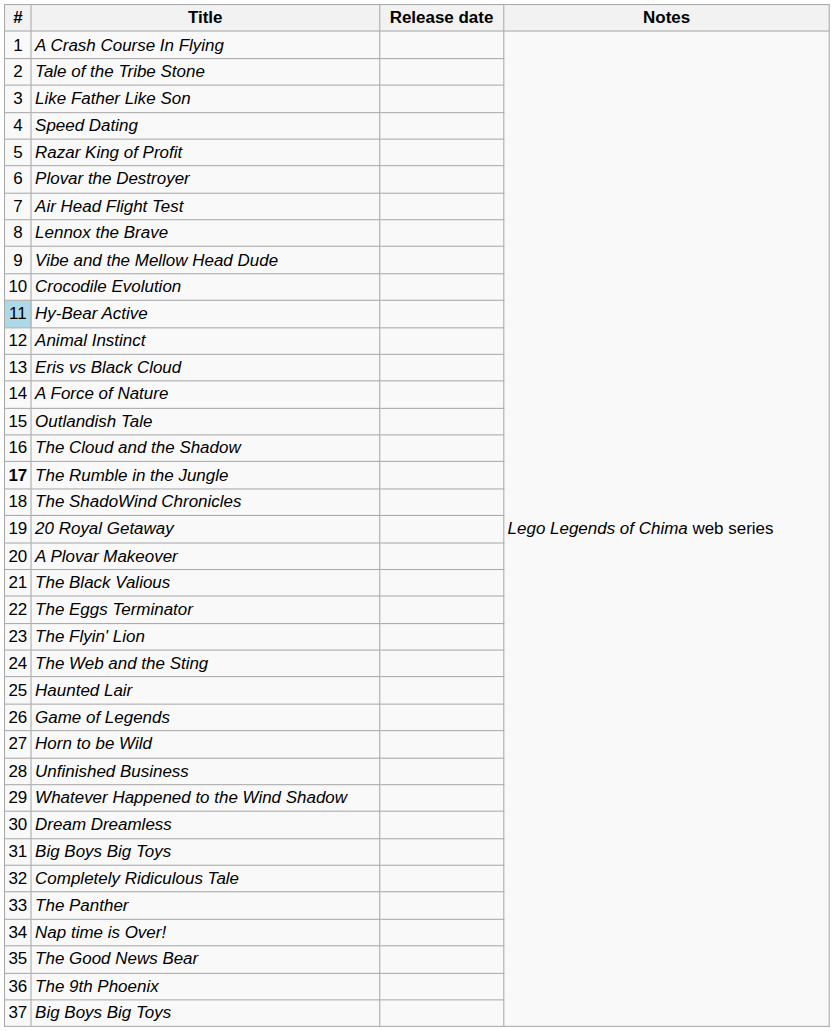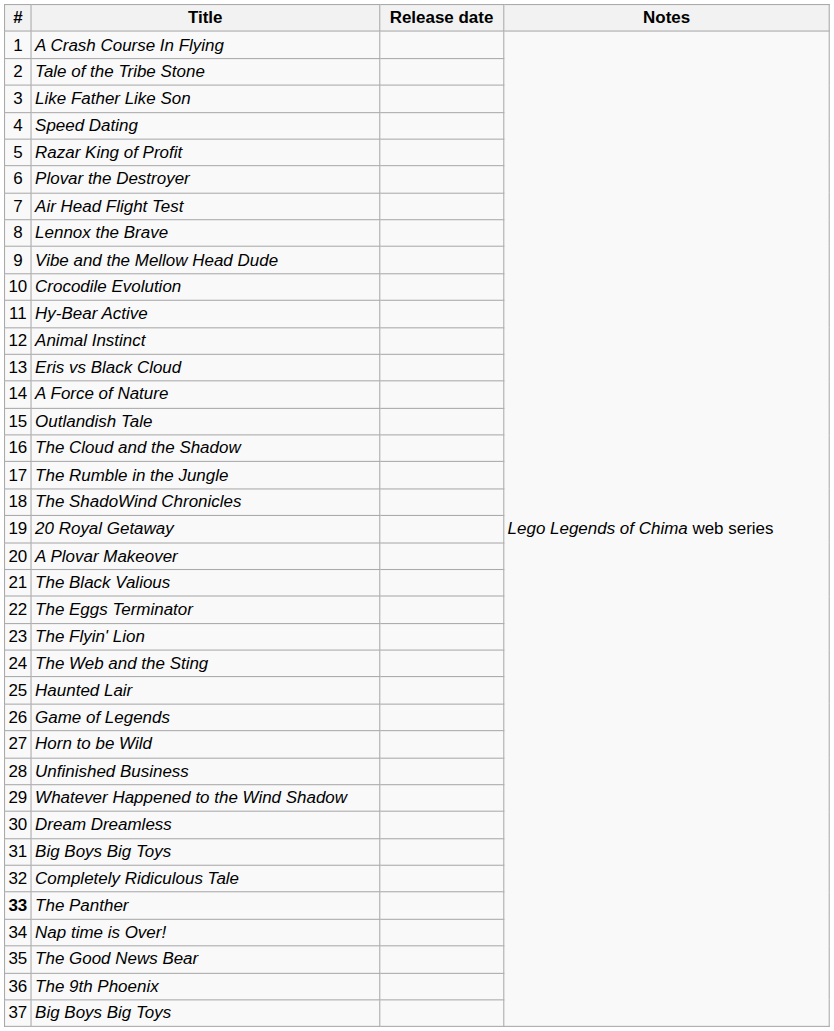Hy-Bear Active | #: lightblue background -> no background
The Rumble in the Jungle | #: bold -> normal
The Panther | #: normal -> bold
